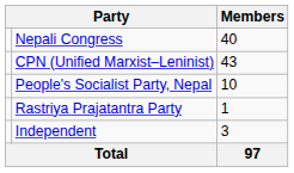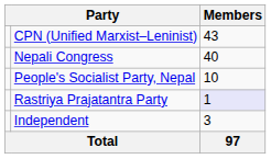rows swapped: CPN (Unified Marxist–Leninist) <-> Nepali Congress
Rastriya Prajatantra Party | Members: no background -> lavender background
